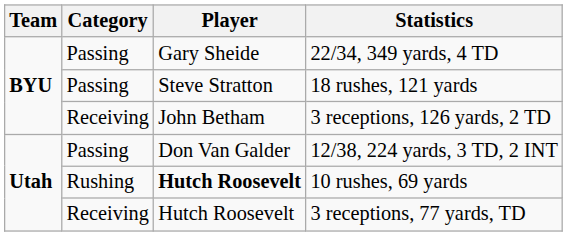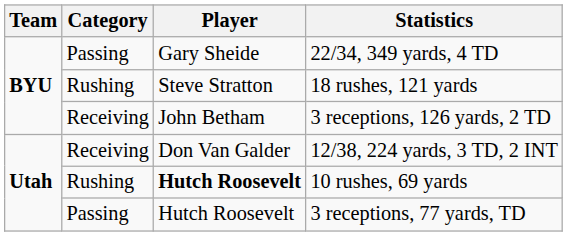18 rushes, 121 yards | Category: Passing -> Rushing
12/38, 224 yards, 3 TD, 2 INT | Category: Passing -> Receiving
3 receptions, 77 yards, TD | Category: Receiving -> Passing
